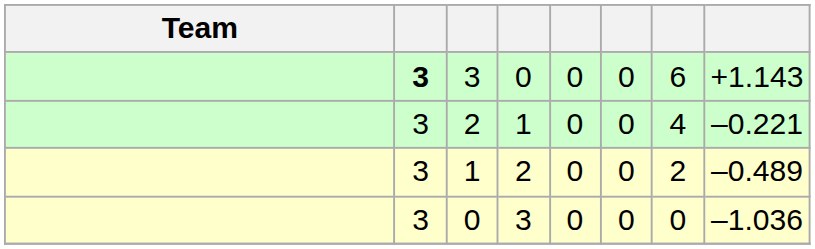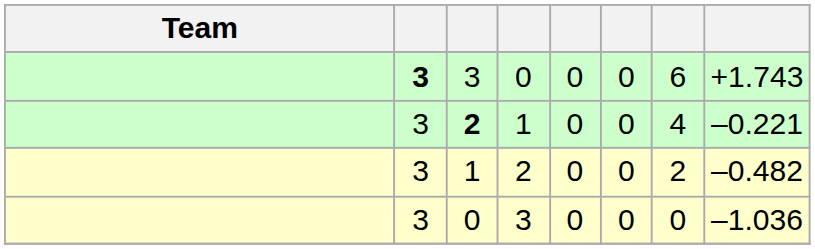row 2 | column 8: +1.143 -> +1.743
row 3 | column 3: normal -> bold
row 4 | column 8: –0.489 -> –0.482
